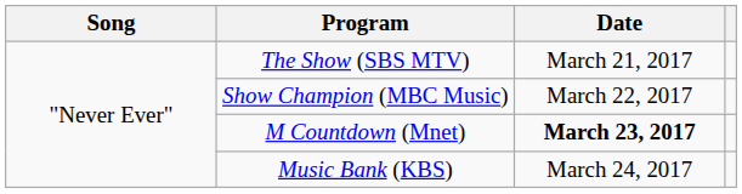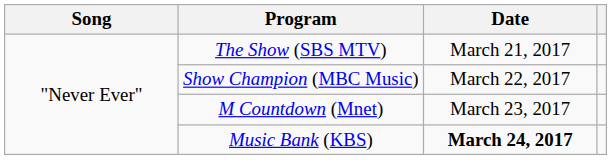M Countdown (Mnet) | Date: bold -> normal
Music Bank (KBS) | Date: normal -> bold
